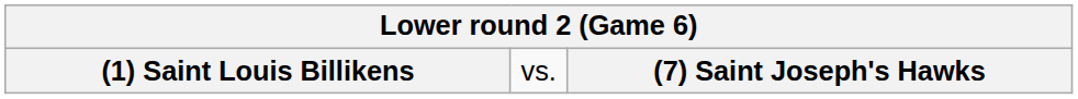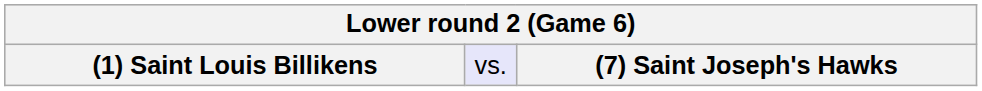(1) Saint Louis Billikens | column 2: no background -> lavender background
